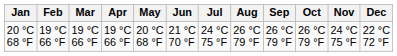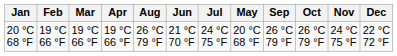columns swapped: May <-> Aug
